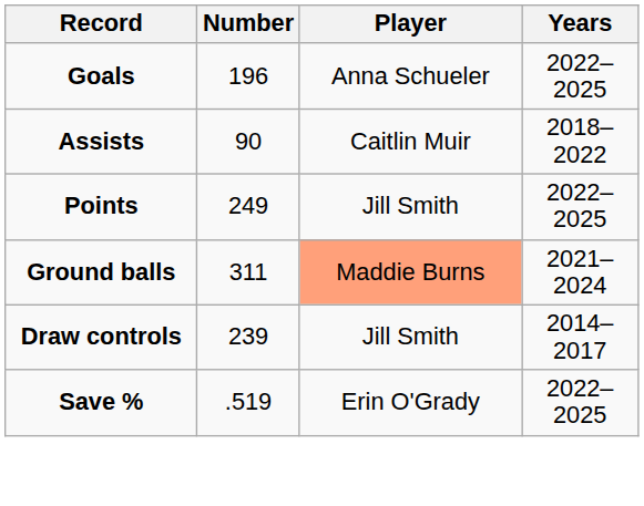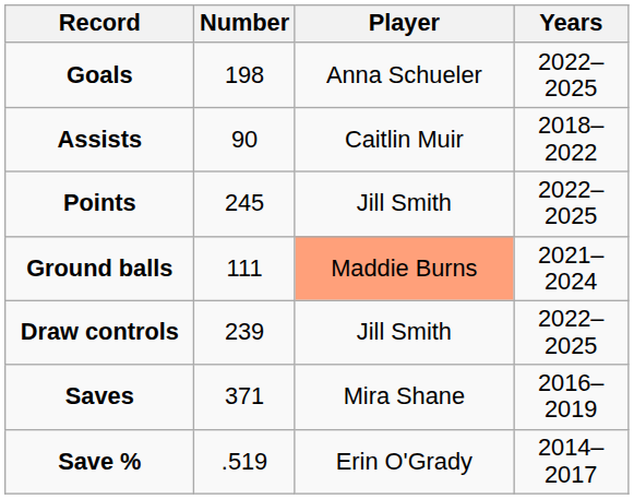Goals | Number: 196 -> 198
Points | Number: 249 -> 245
Ground balls | Number: 311 -> 111
Draw controls | Years: 2014–2017 -> 2022–2025
+ row: Saves | 371 | Mira Shane | 2016–2019
Save % | Years: 2022–2025 -> 2014–2017
